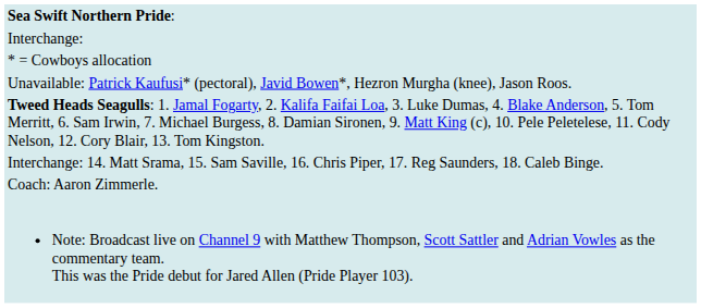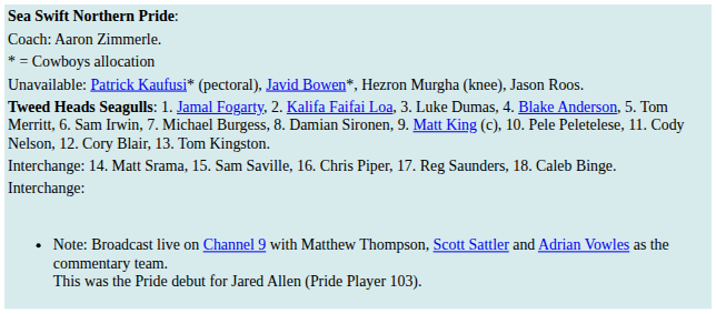row 2 | column 1: Interchange: -> Coach: Aaron Zimmerle.
row 7 | column 1: Coach: Aaron Zimmerle. -> Interchange:
